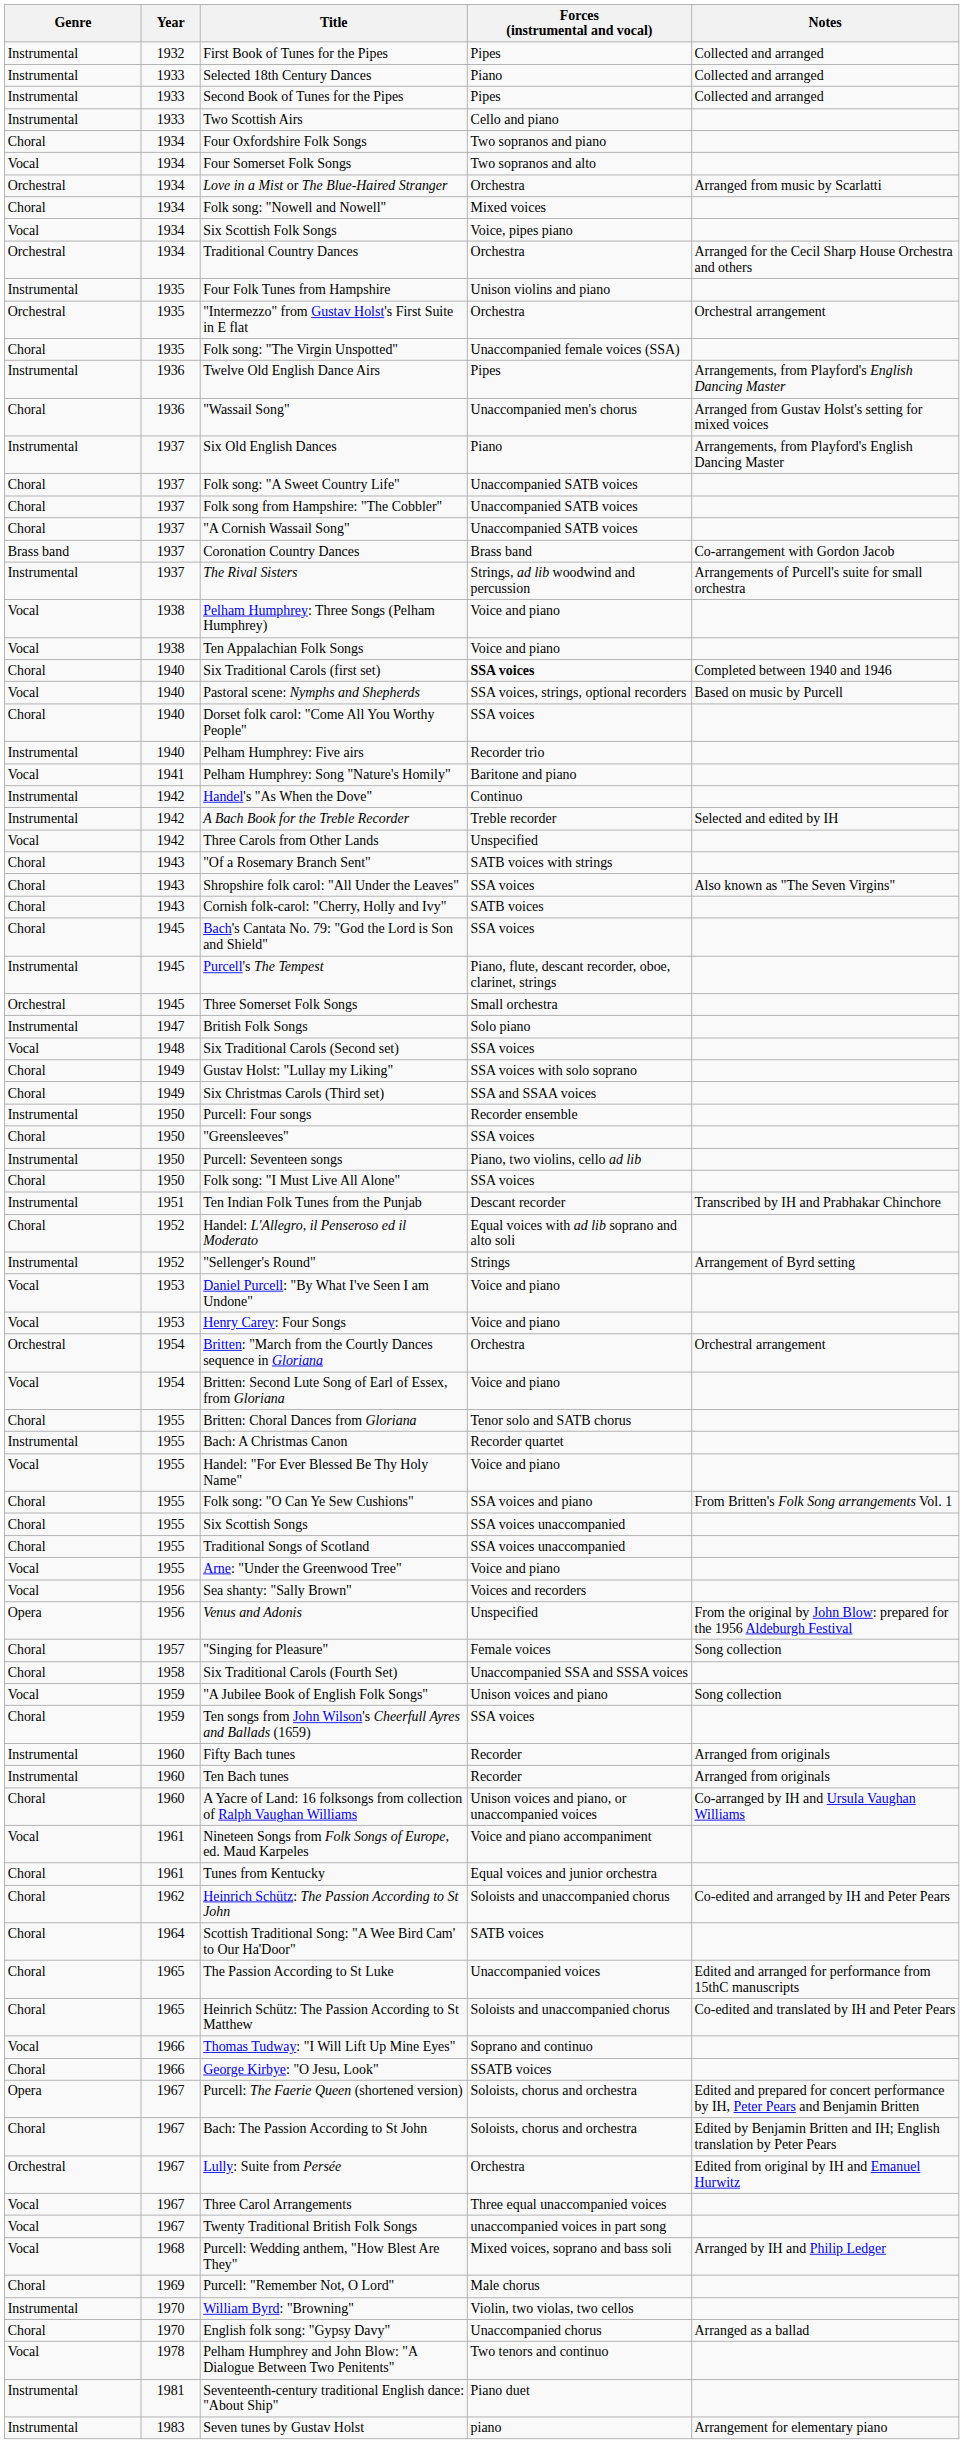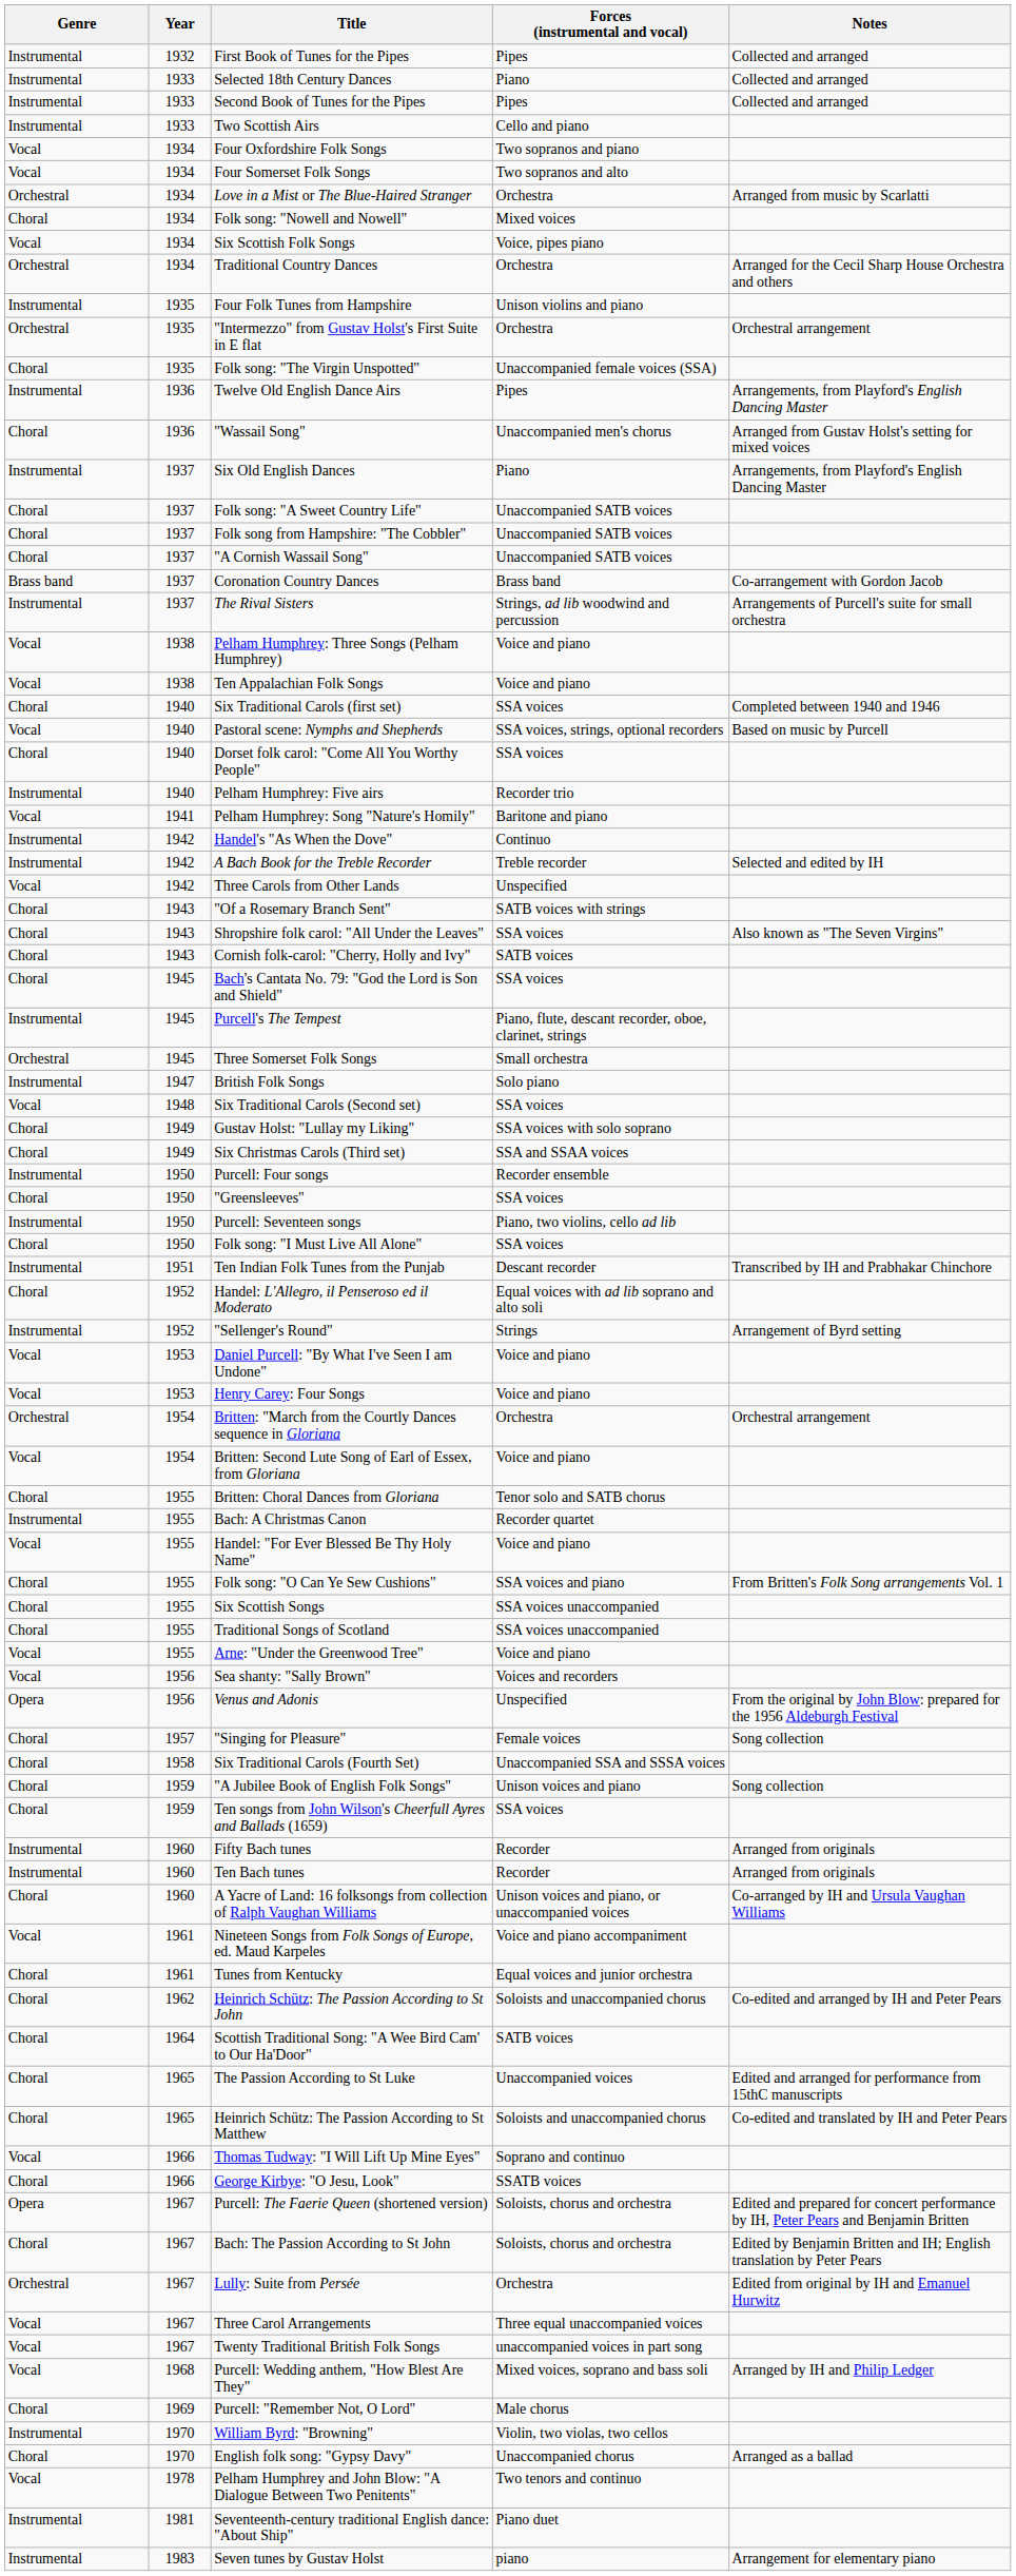Four Oxfordshire Folk Songs | Genre: Choral -> Vocal
Six Traditional Carols (first set) | Forces (instrumental and vocal): bold -> normal
"A Jubilee Book of English Folk Songs" | Genre: Vocal -> Choral
